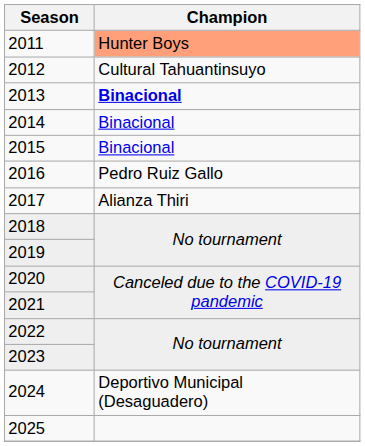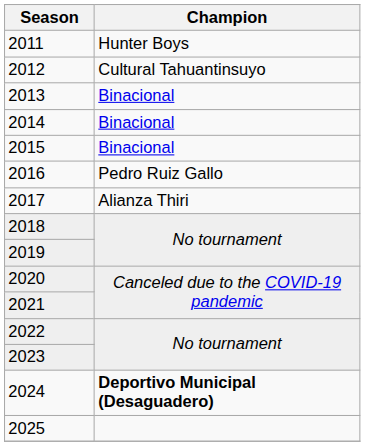2011 | Champion: lightsalmon background -> no background
2013 | Champion: bold -> normal
2024 | Champion: normal -> bold
